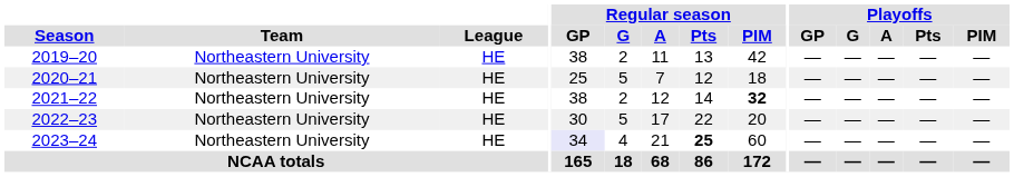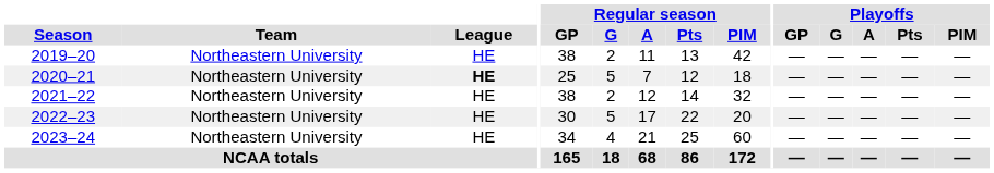2020–21 | League: normal -> bold
2021–22 | Regular season / PIM: bold -> normal
2023–24 | Regular season / GP: lavender background -> no background
2023–24 | Regular season / Pts: bold -> normal
